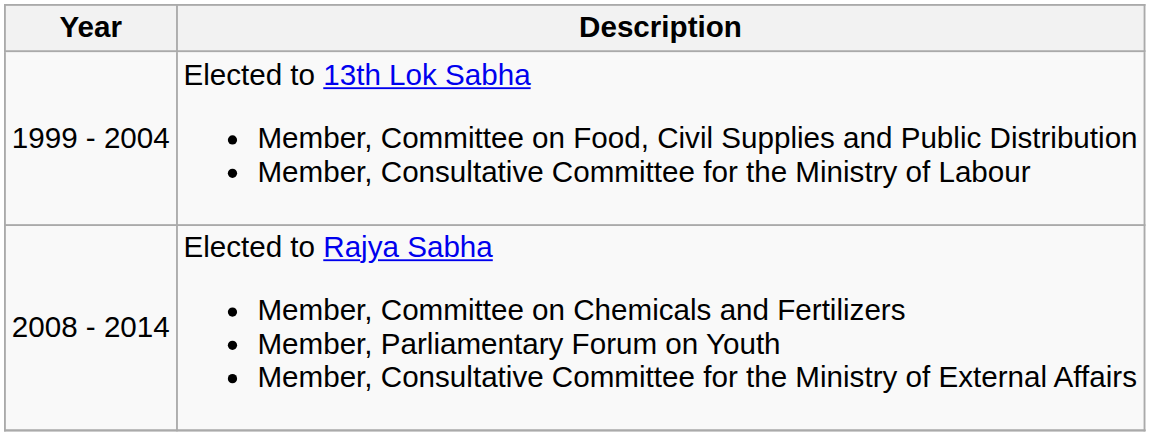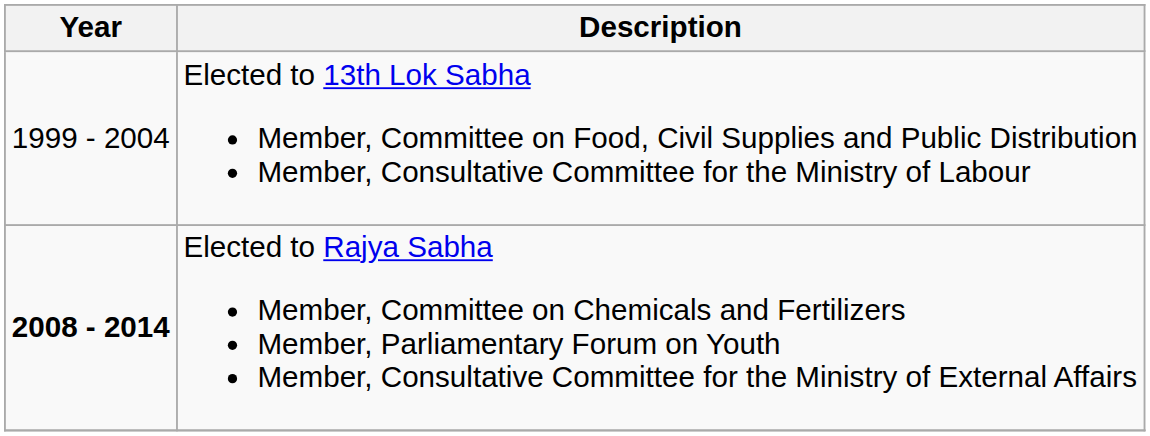row 3 | Year: normal -> bold
